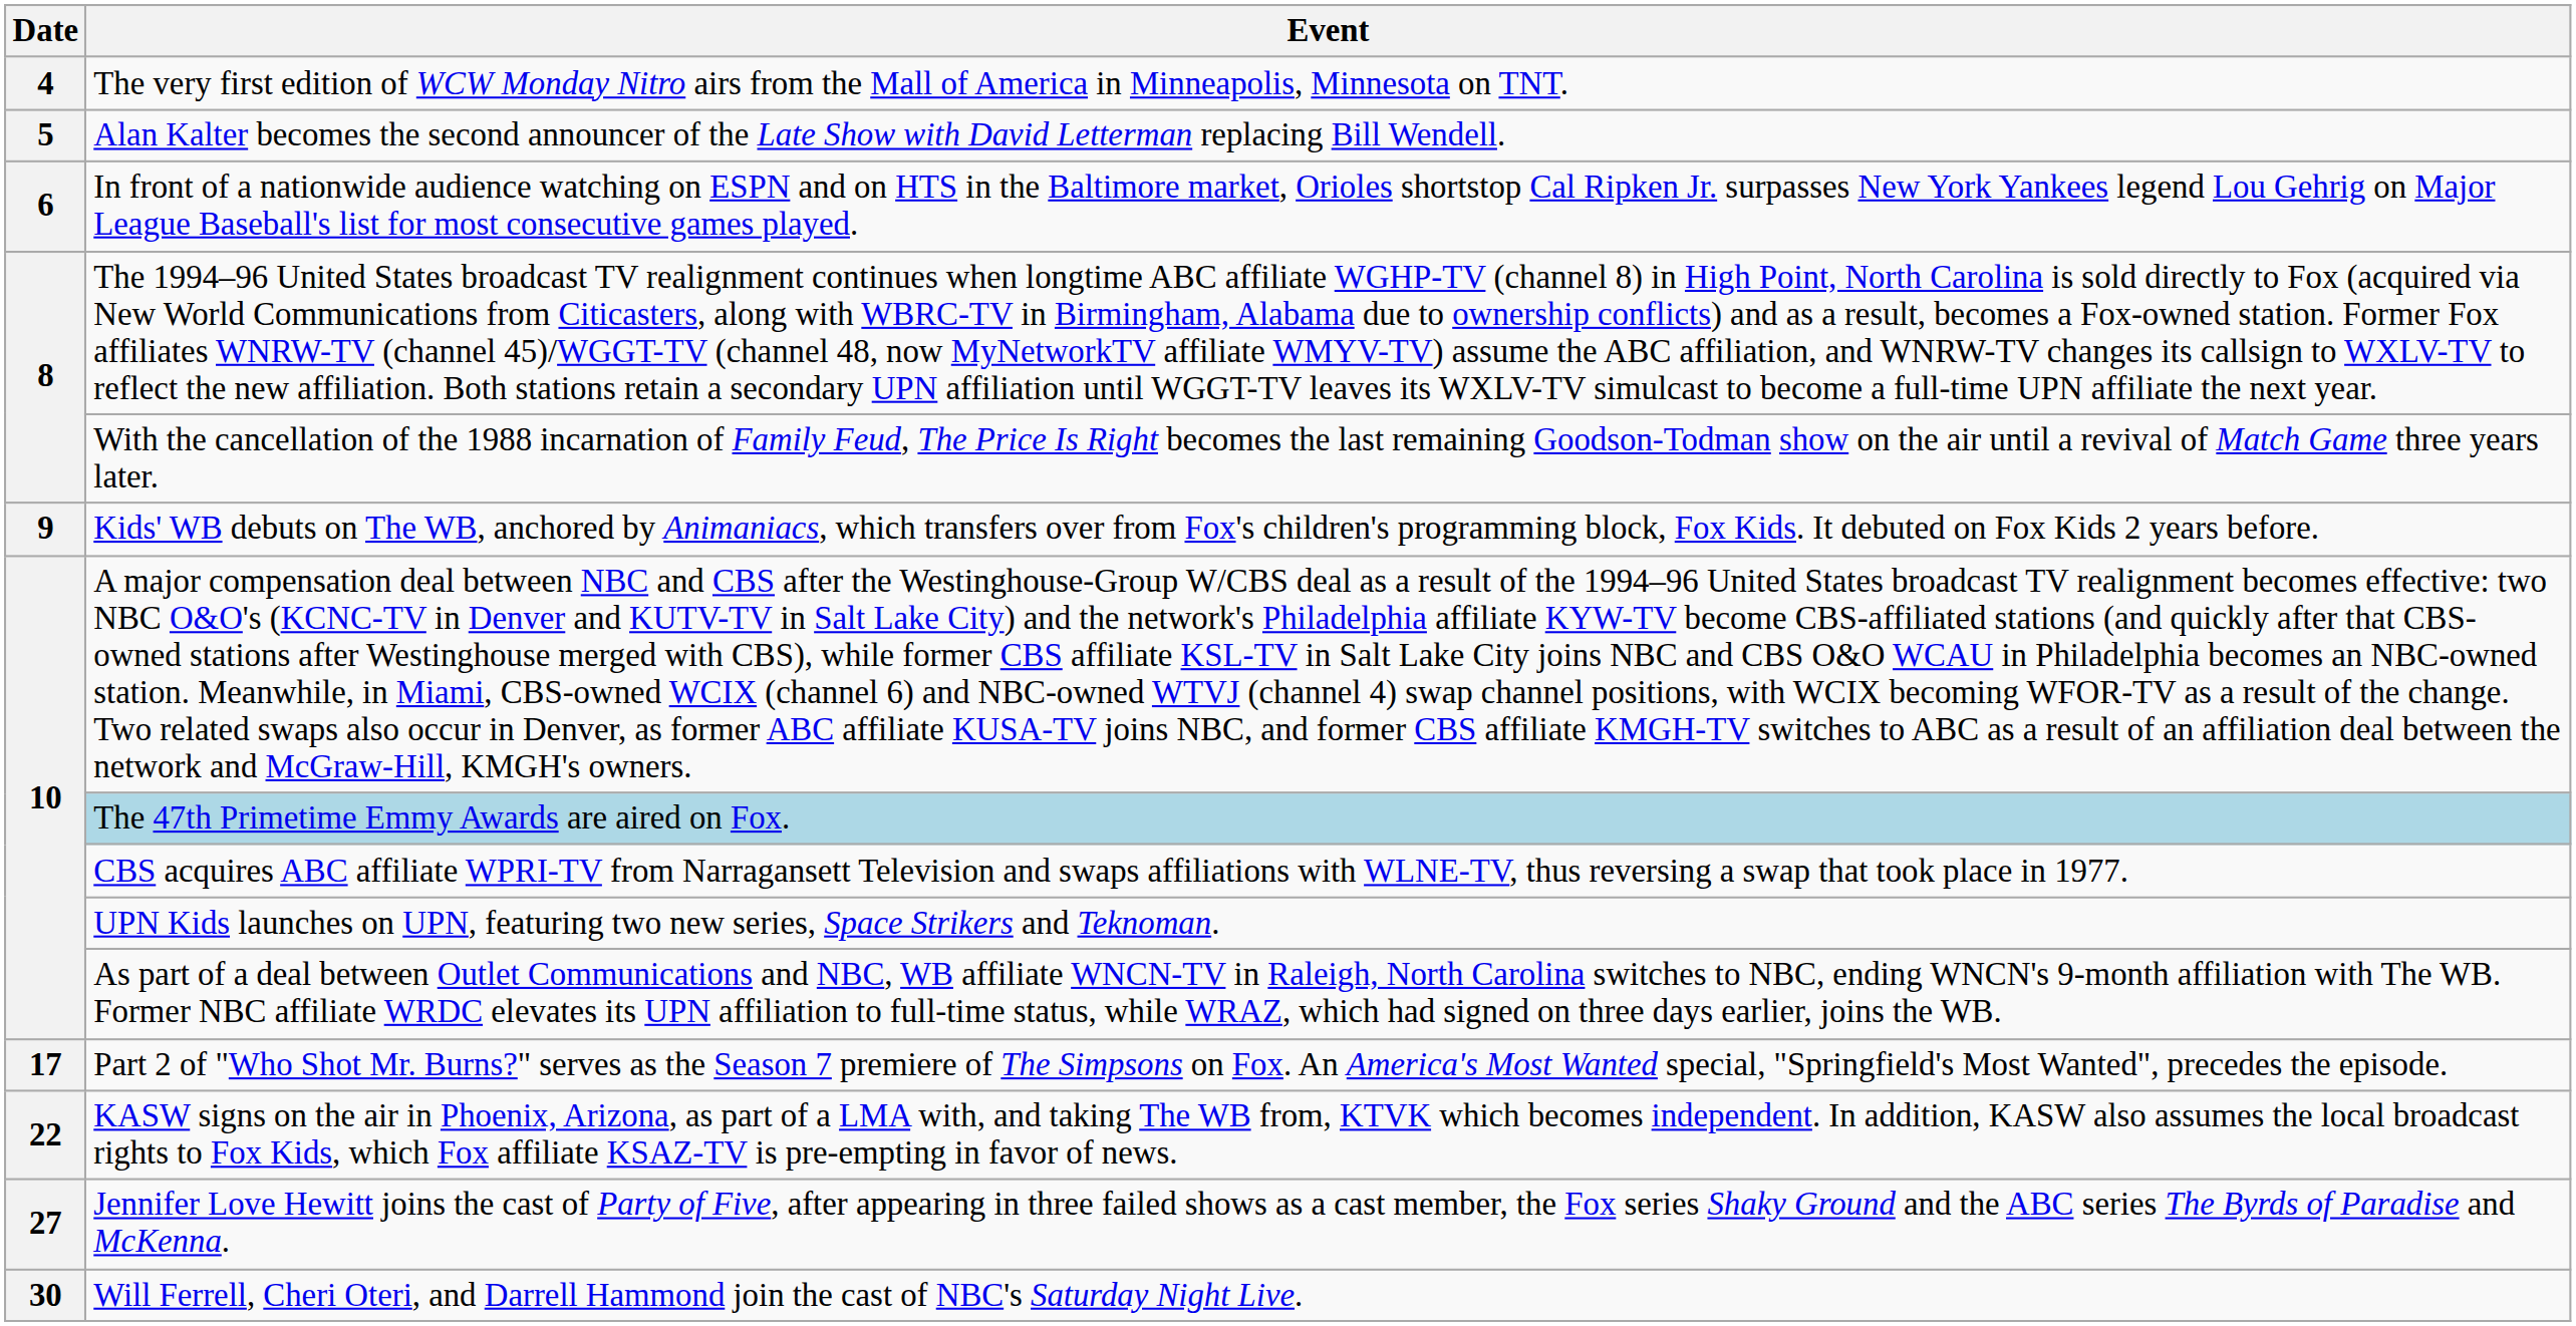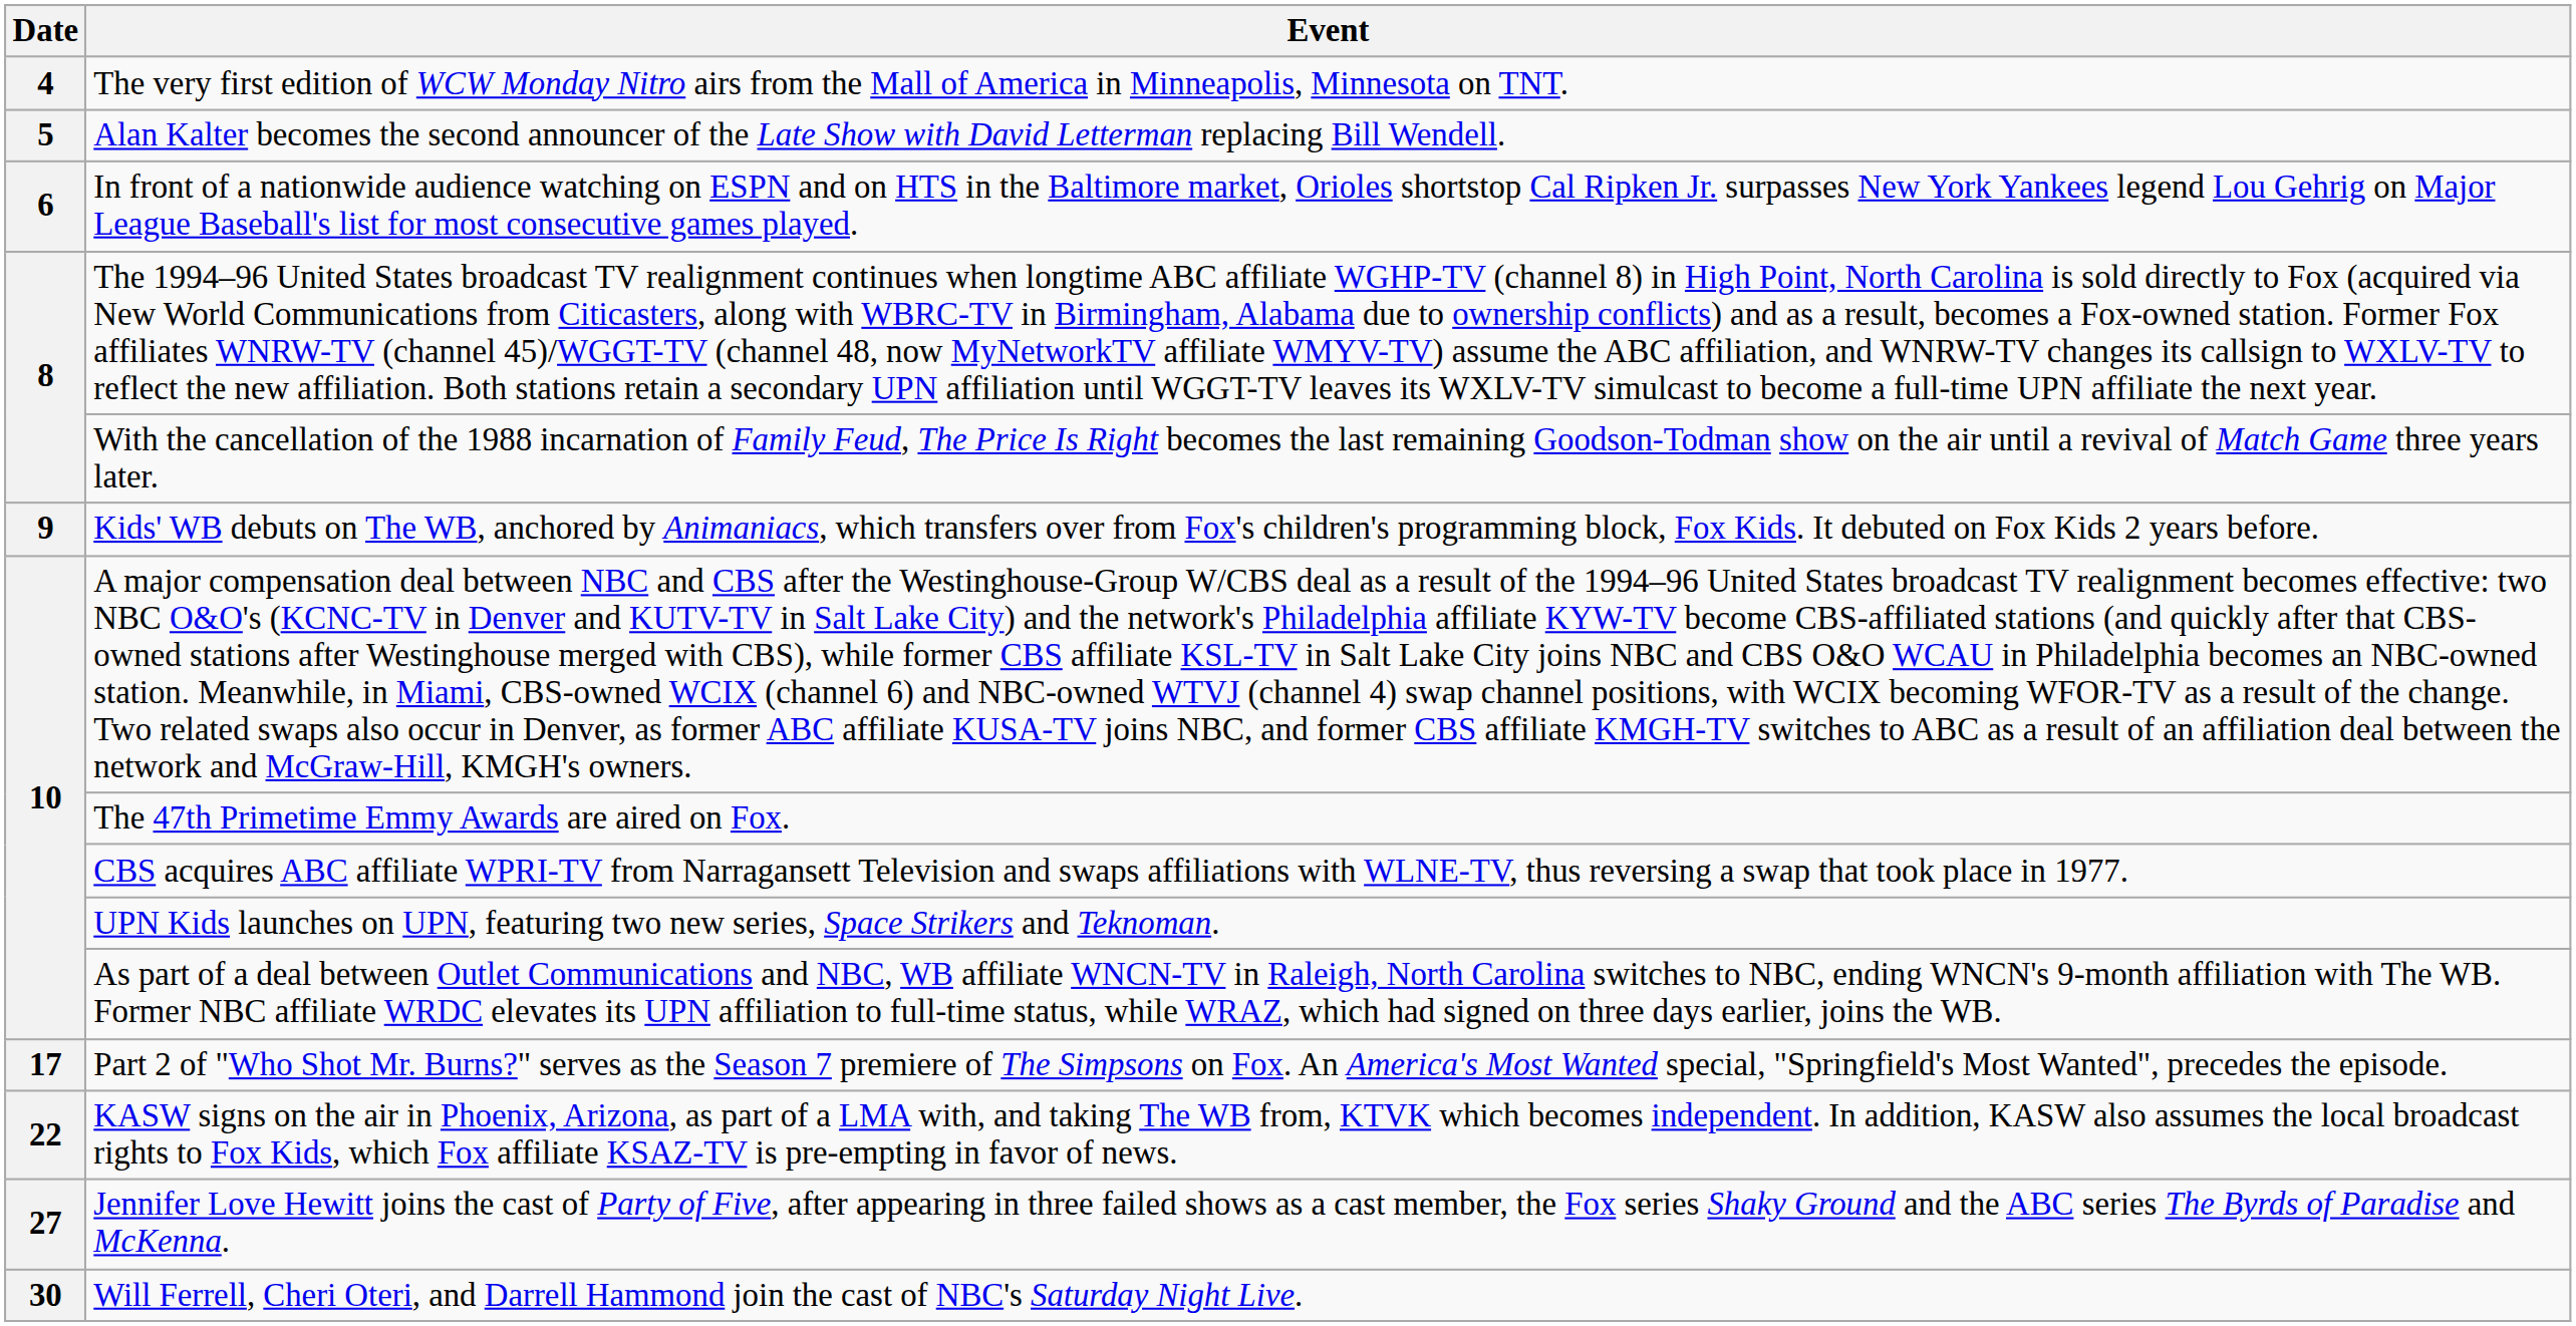The 47th Primetime Emmy Awards are aired on Fox. | Event: lightblue background -> no background
